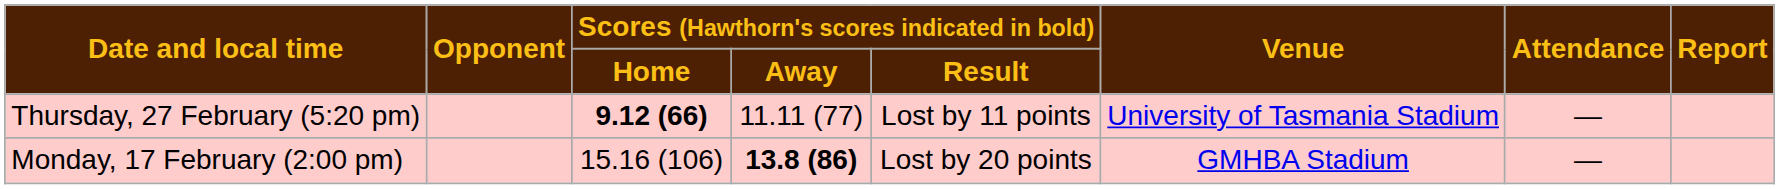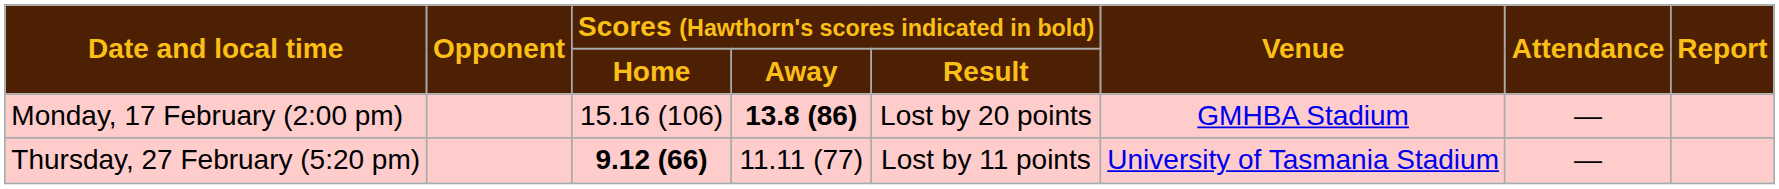rows swapped: Monday, 17 February (2:00 pm) <-> Thursday, 27 February (5:20 pm)
